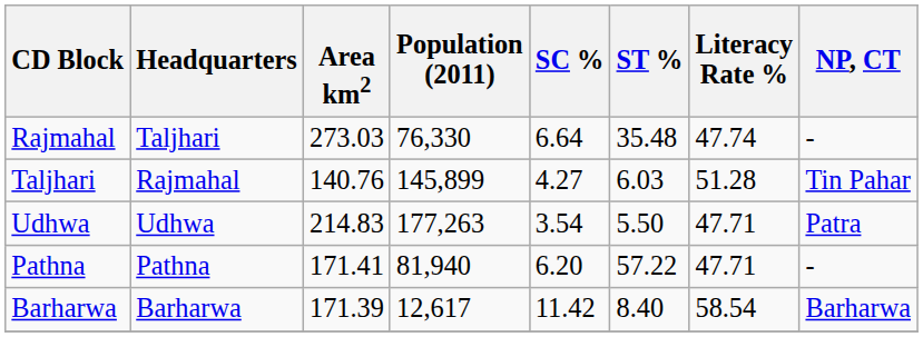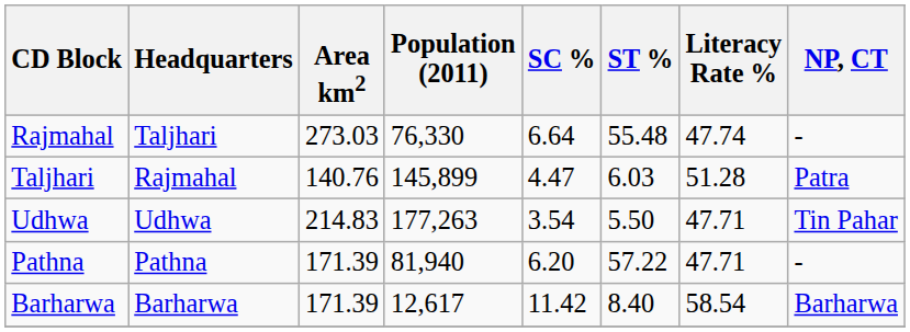row 2 | ST %: 35.48 -> 55.48
row 3 | SC %: 4.27 -> 4.47
row 3 | NP, CT: Tin Pahar -> Patra
row 4 | NP, CT: Patra -> Tin Pahar
row 5 | Area km2: 171.41 -> 171.39
